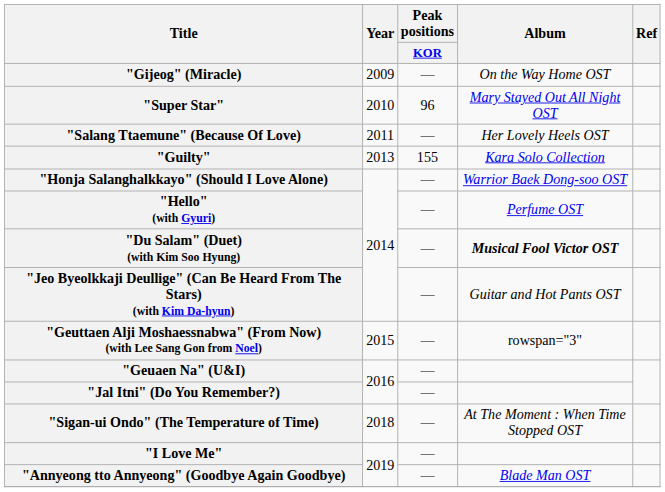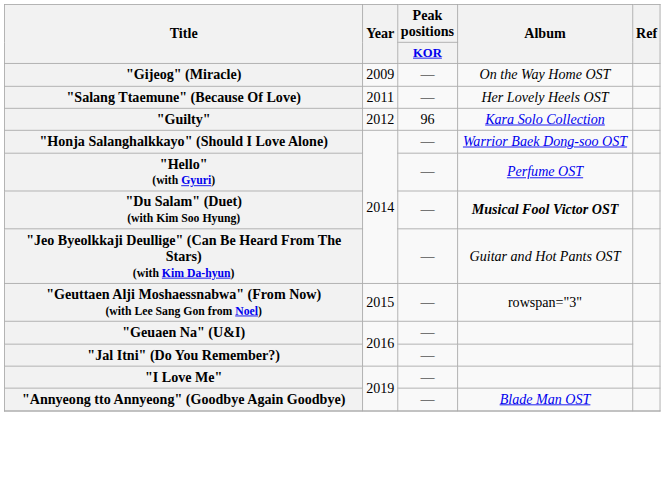- row: "Super Star" | 2010 | 96 | Mary Stayed Out All Night OST
"Guilty" | Year: 2013 -> 2012
"Guilty" | Peak positions / KOR: 155 -> 96
- row: "Sigan-ui Ondo" (The Temperature of Time) | 2018 | — | At The Moment : When Time Stopped OST
